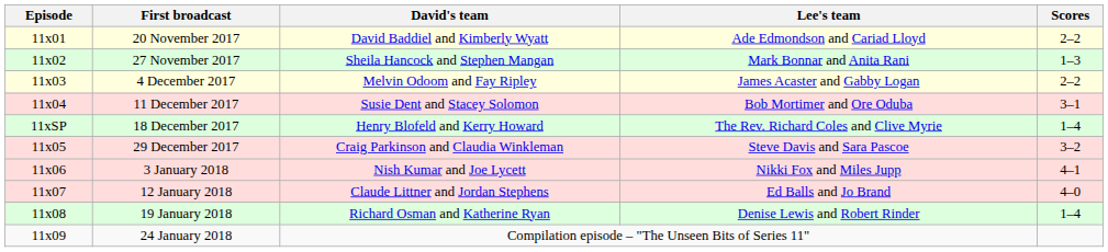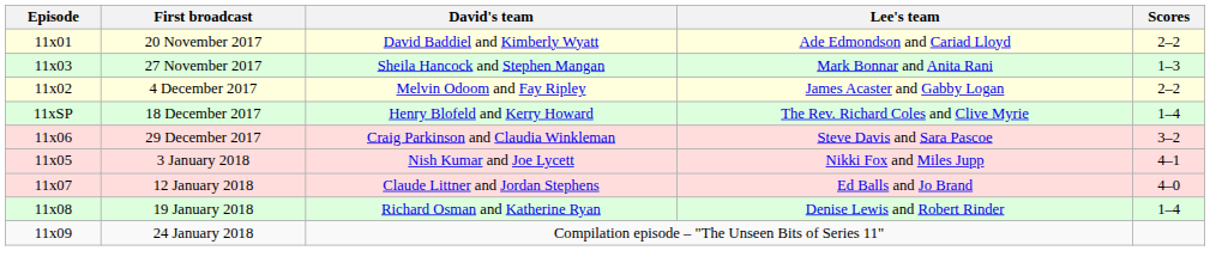27 November 2017 | Episode: 11x02 -> 11x03
4 December 2017 | Episode: 11x03 -> 11x02
- row: 11x04 | 11 December 2017 | Susie Dent and Stacey Solomon | Bob Mortimer and Ore Oduba | 3–1
29 December 2017 | Episode: 11x05 -> 11x06
3 January 2018 | Episode: 11x06 -> 11x05
